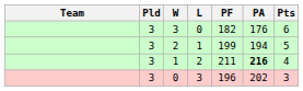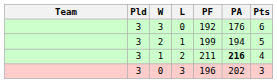row 2 | PF: 182 -> 192
